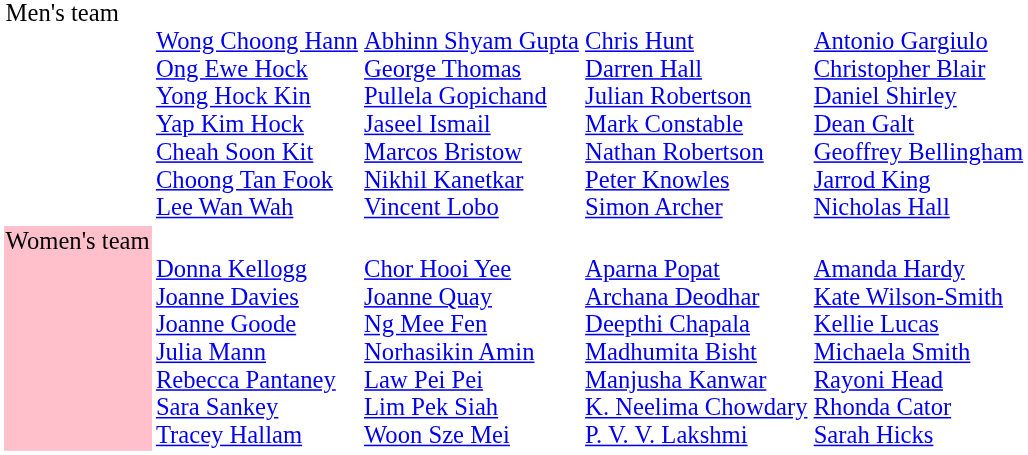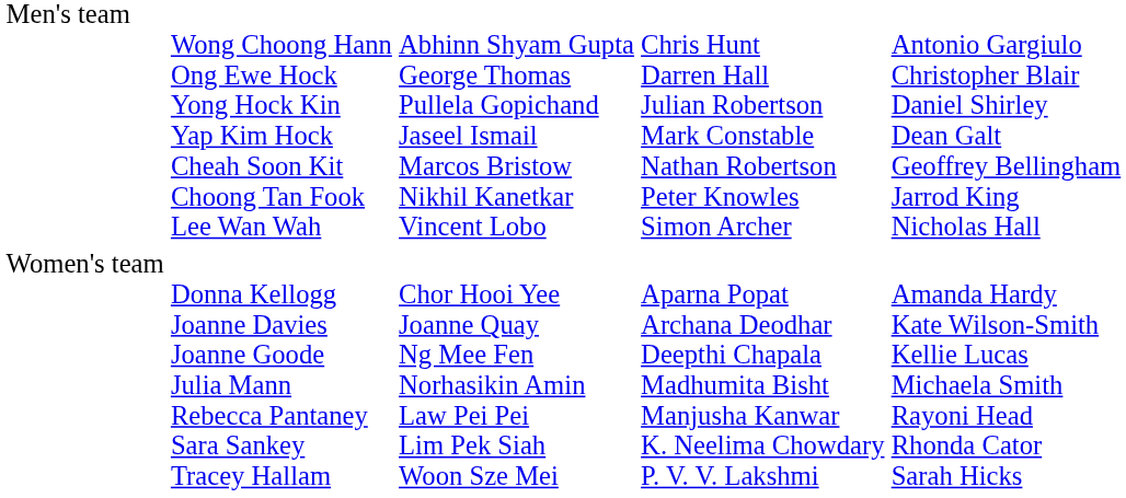Women's team | column 1: pink background -> no background
